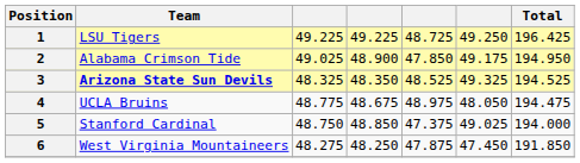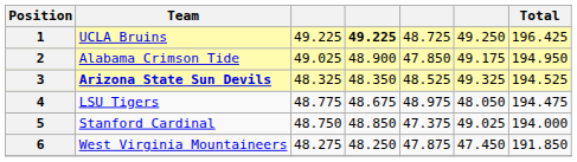1 | Team: LSU Tigers -> UCLA Bruins
1 | column 4: normal -> bold
4 | Team: UCLA Bruins -> LSU Tigers
